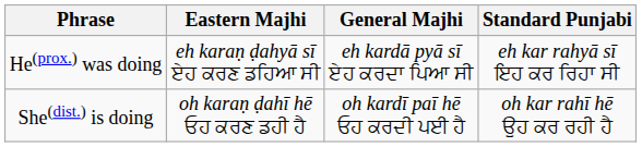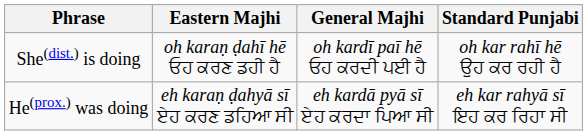rows swapped: He(prox.) was doing <-> She(dist.) is doing
